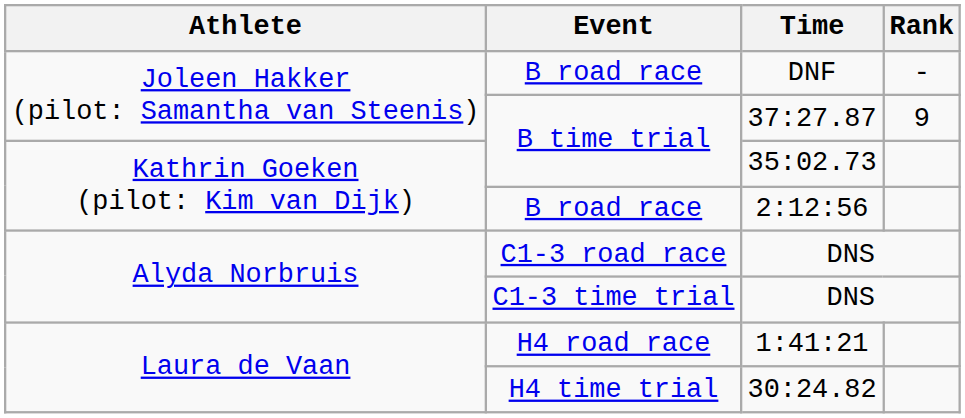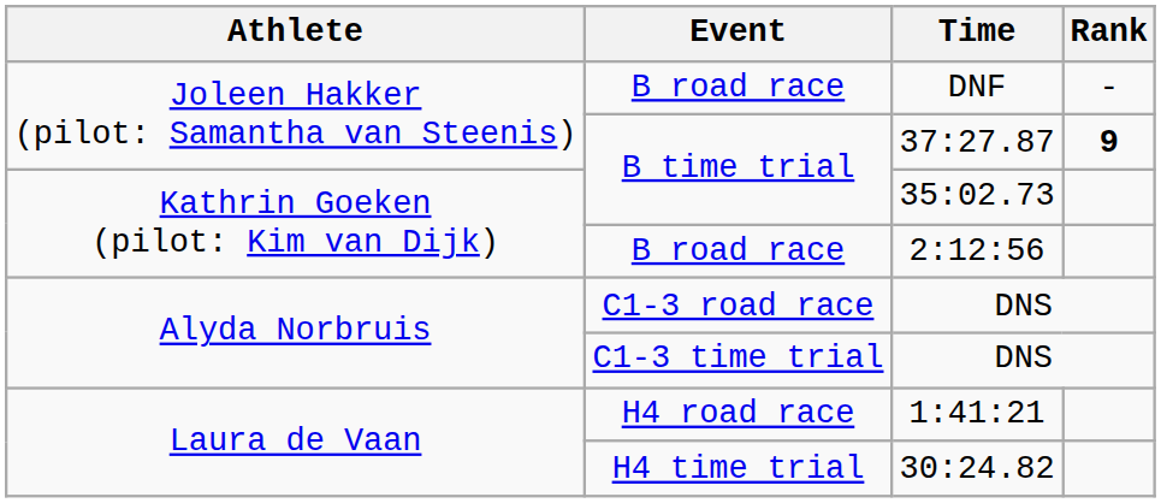37:27.87 | Rank: normal -> bold
